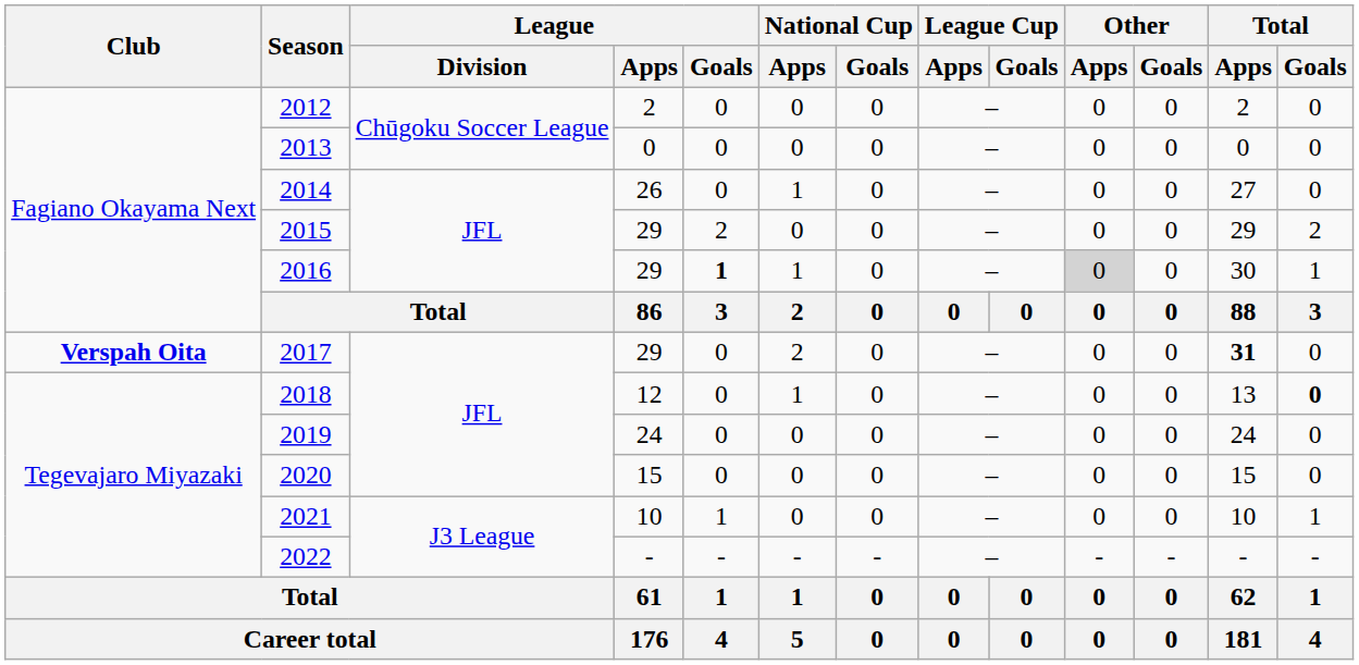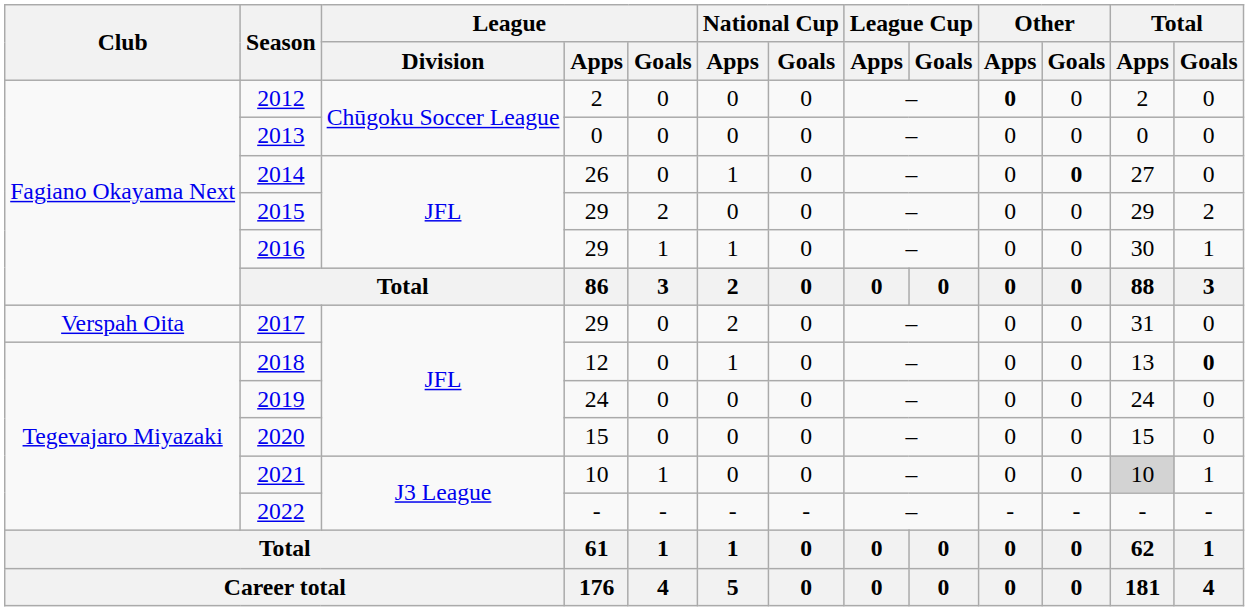2012 | Other / Apps: normal -> bold
2014 | Other / Goals: normal -> bold
2016 | League / Goals: bold -> normal
2016 | Other / Apps: lightgrey background -> no background
2017 | Club: bold -> normal
2017 | Total / Apps: bold -> normal
2021 | Total / Apps: no background -> lightgrey background
